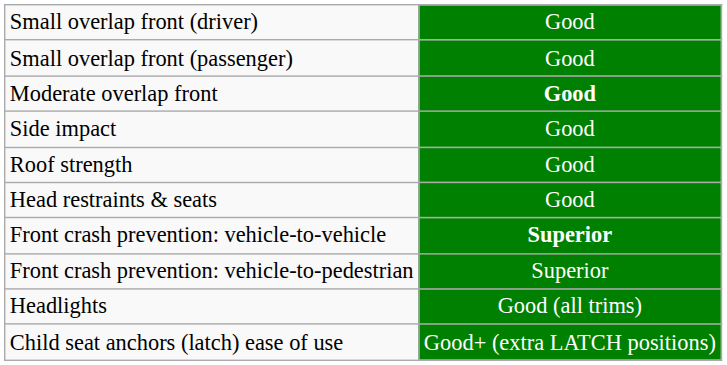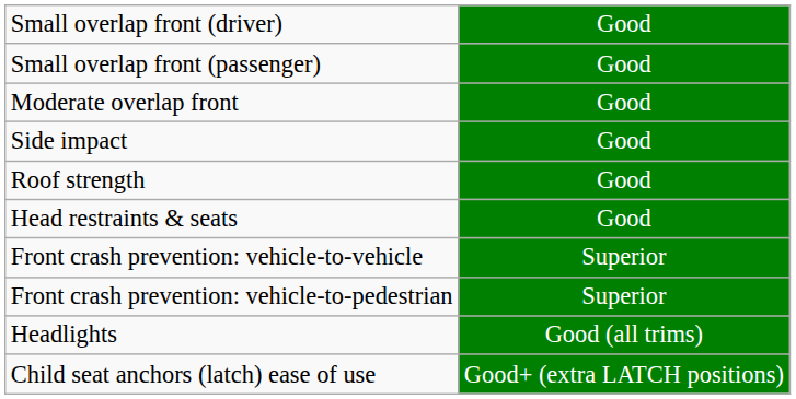Moderate overlap front | column 2: bold -> normal
Front crash prevention: vehicle-to-vehicle | column 2: bold -> normal
